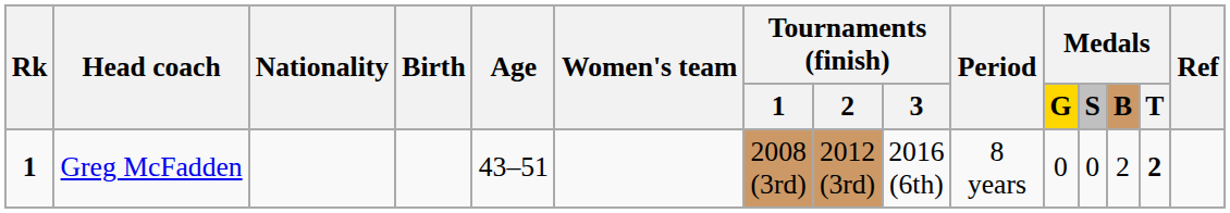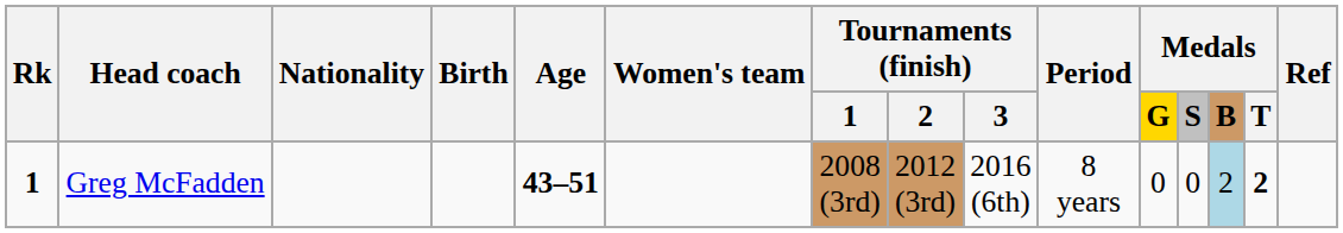Greg McFadden | Age: normal -> bold
Greg McFadden | Medals / B: no background -> lightblue background
